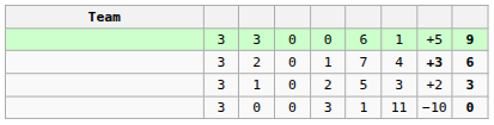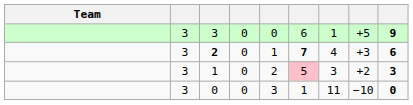row 3 | column 3: normal -> bold
row 3 | column 6: normal -> bold
row 3 | column 8: bold -> normal
row 4 | column 6: no background -> pink background
